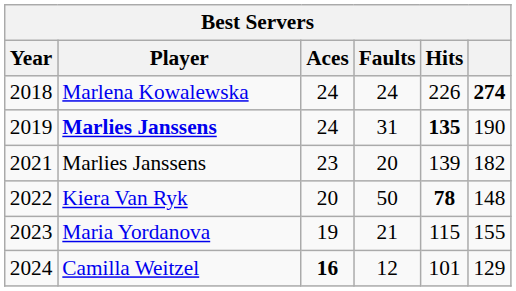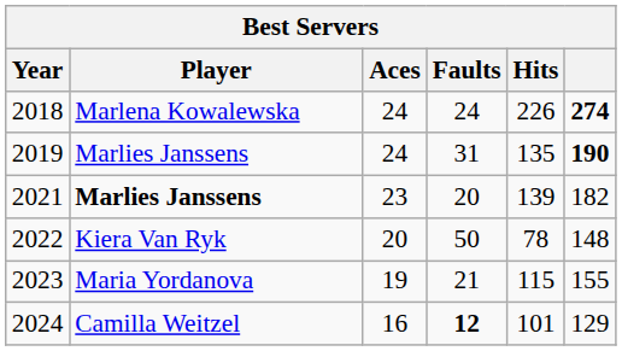2019 | Player: bold -> normal
2019 | Hits: bold -> normal
2019 | column 6: normal -> bold
2021 | Player: normal -> bold
2022 | Hits: bold -> normal
2024 | Aces: bold -> normal
2024 | Faults: normal -> bold
